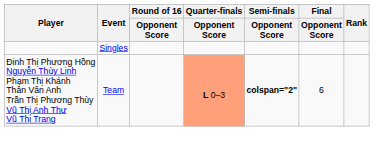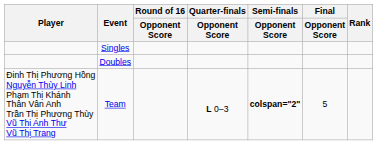+ row: Doubles
Team | Quarter-finals / Opponent Score: lightsalmon background -> no background
Team | Final / Opponent Score: 6 -> 5
